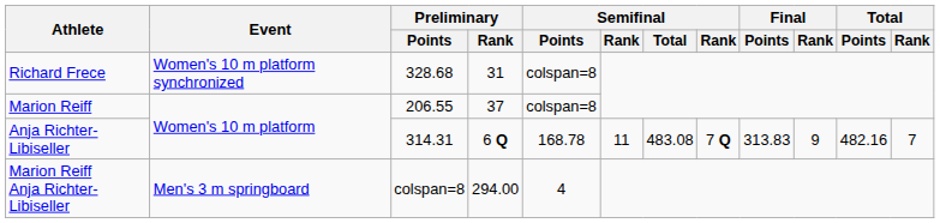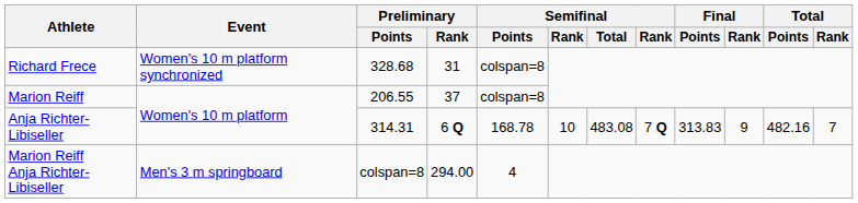Anja Richter-Libiseller | column 6: 11 -> 10
